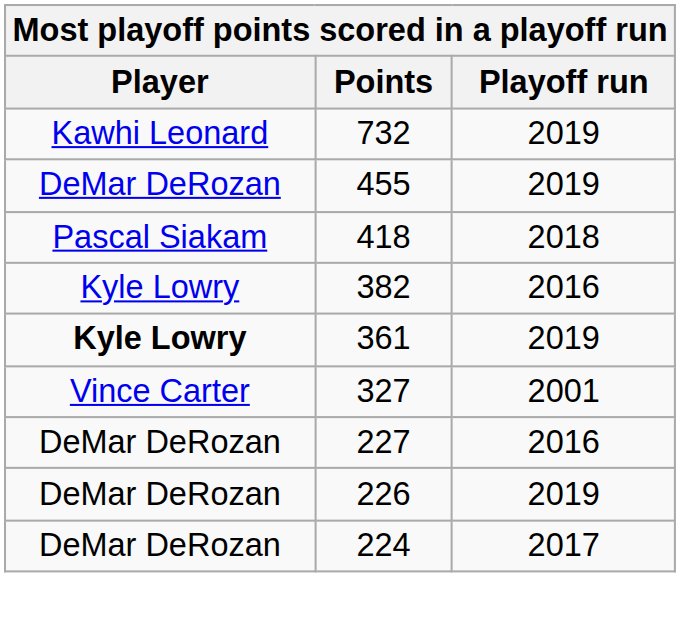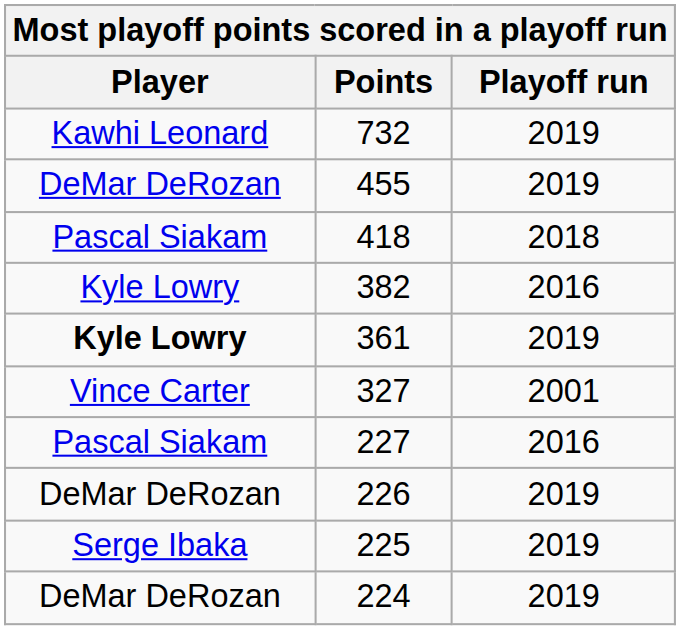227 | Player: DeMar DeRozan -> Pascal Siakam
+ row: Serge Ibaka | 225 | 2019
224 | Playoff run: 2017 -> 2019
